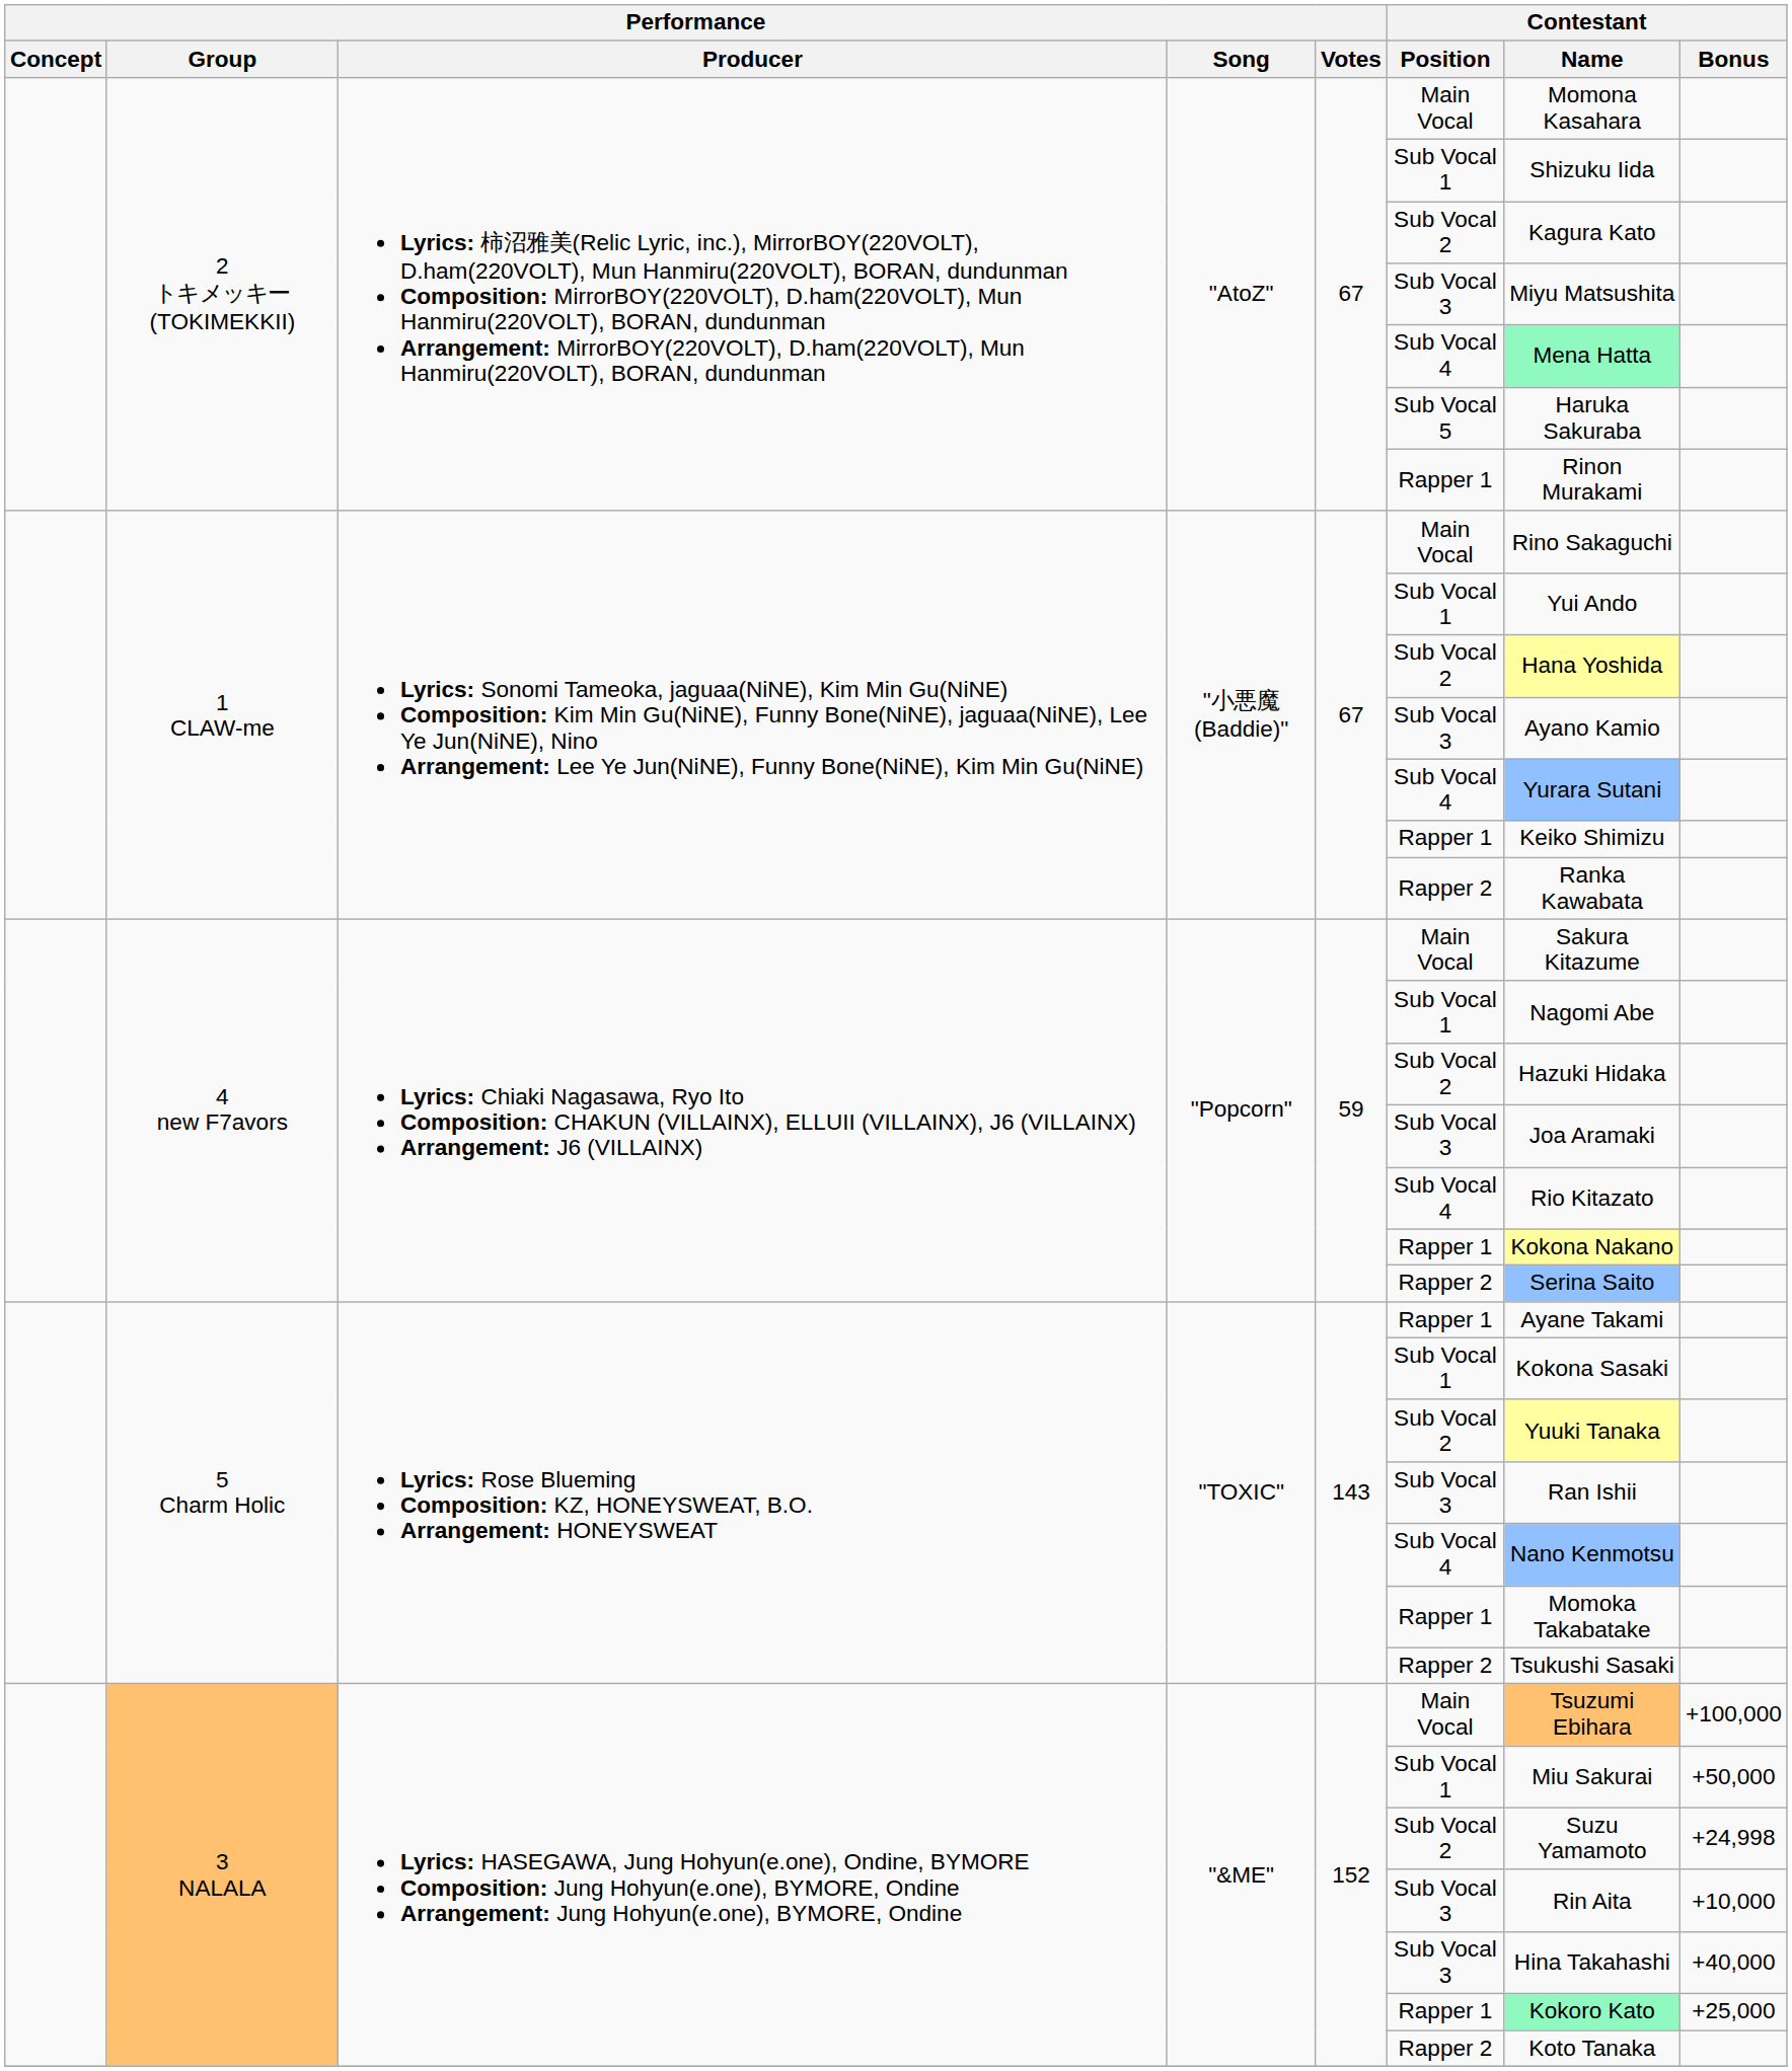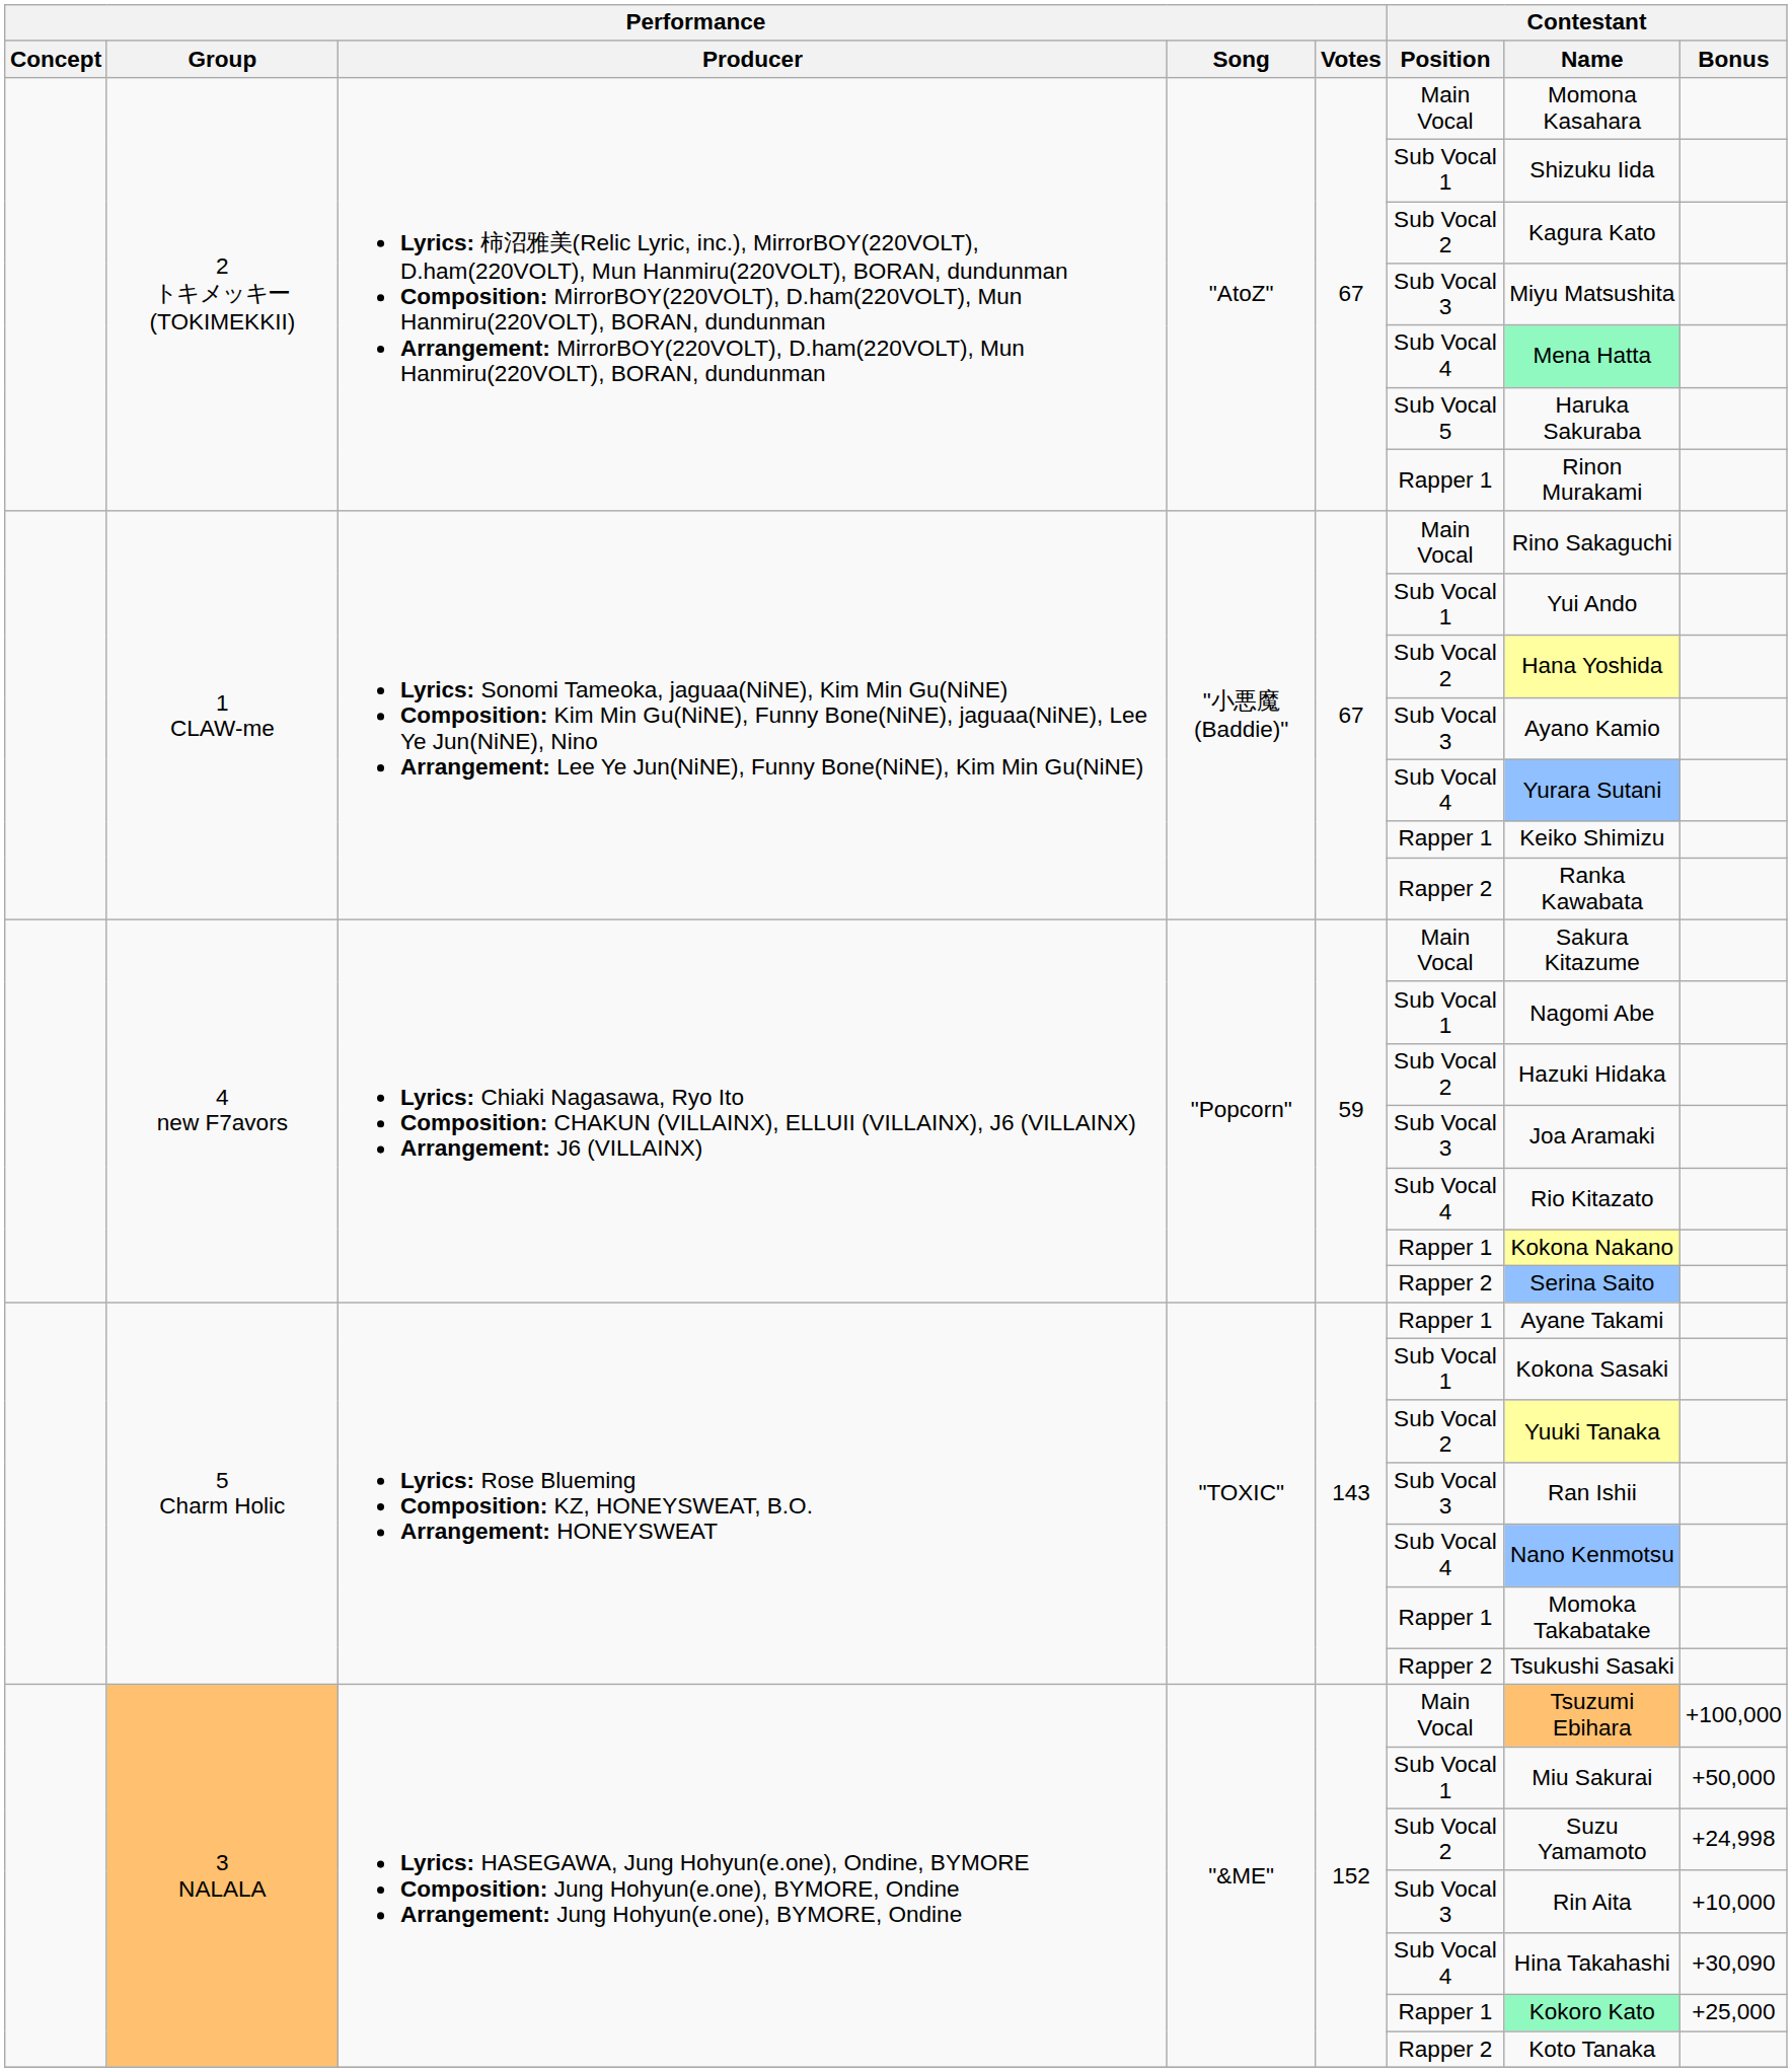row 35 | Contestant / Position: Sub Vocal 3 -> Sub Vocal 4
row 35 | Contestant / Bonus: +40,000 -> +30,090
